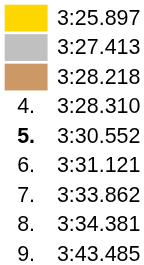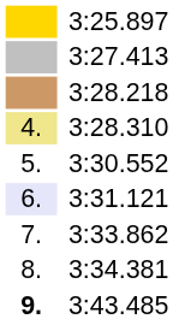3:28.310 | column 1: no background -> khaki background
3:30.552 | column 1: bold -> normal
3:31.121 | column 1: no background -> lavender background
3:43.485 | column 1: normal -> bold
